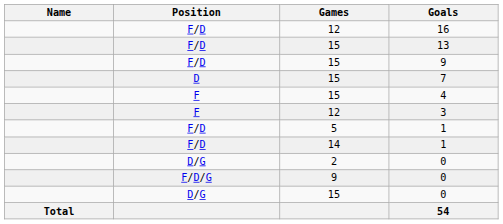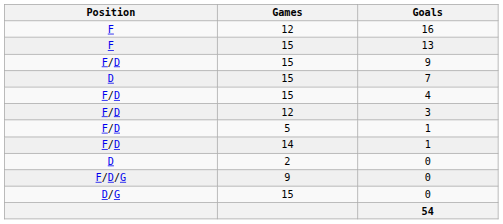- column: Name | Total
16 | Position: F/D -> F
13 | Position: F/D -> F
4 | Position: F -> F/D
3 | Position: F -> F/D
2 / 0 | Position: D/G -> D
